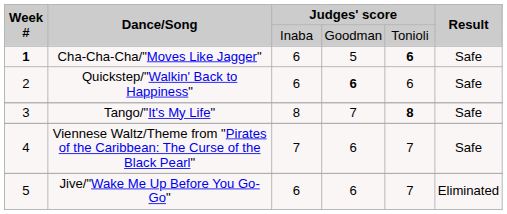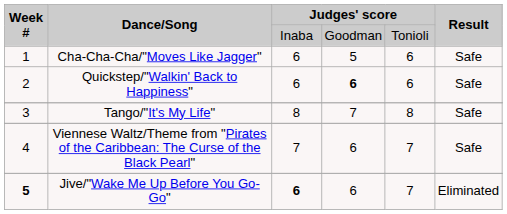Cha-Cha-Cha/"Moves Like Jagger" | Week #: bold -> normal
Cha-Cha-Cha/"Moves Like Jagger" | column 5: bold -> normal
Tango/"It's My Life" | column 5: bold -> normal
Jive/"Wake Me Up Before You Go-Go" | Week #: normal -> bold
Jive/"Wake Me Up Before You Go-Go" | column 3: normal -> bold
